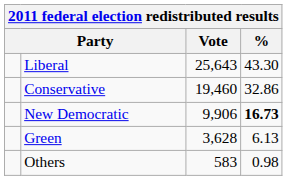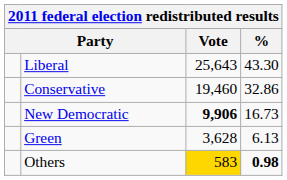New Democratic | Vote: normal -> bold
New Democratic | %: bold -> normal
Others | Vote: no background -> gold background
Others | %: normal -> bold
